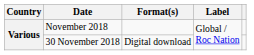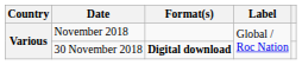30 November 2018 | Format(s): normal -> bold
